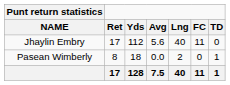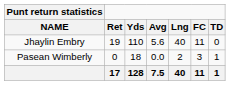Jhaylin Embry | Ret: 17 -> 19
Jhaylin Embry | Yds: 112 -> 110
Pasean Wimberly | Ret: 8 -> 0
Pasean Wimberly | FC: 0 -> 3
